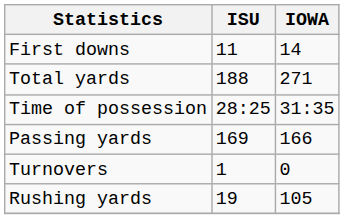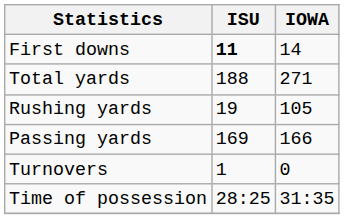First downs | ISU: normal -> bold
rows swapped: Rushing yards <-> Time of possession
